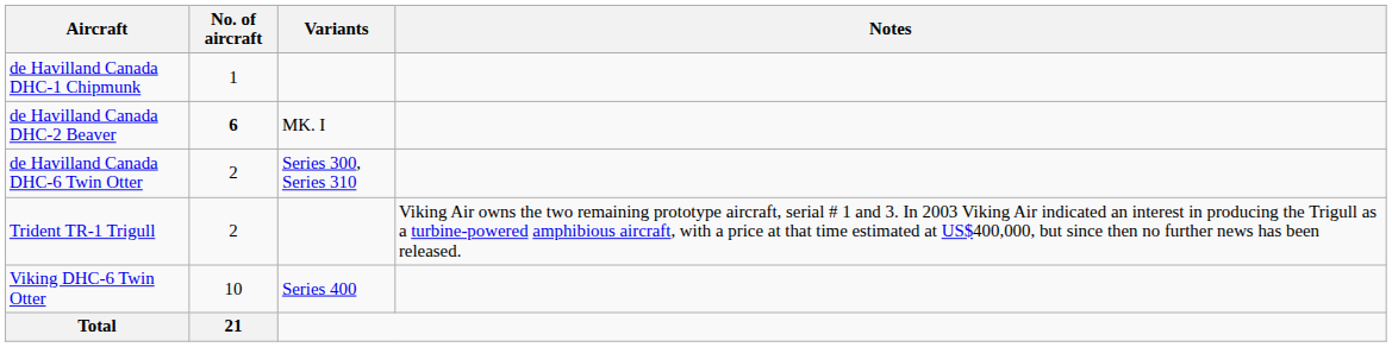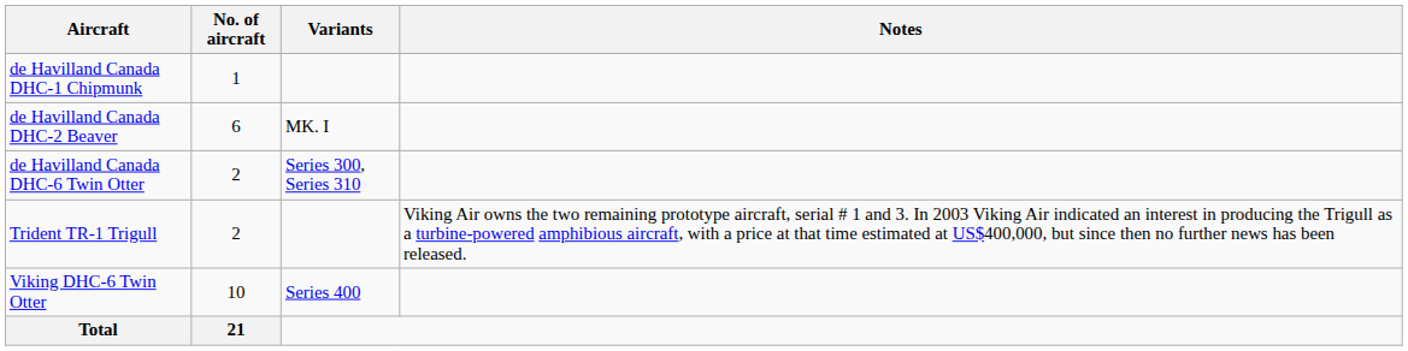de Havilland Canada DHC-2 Beaver | No. of aircraft: bold -> normal
